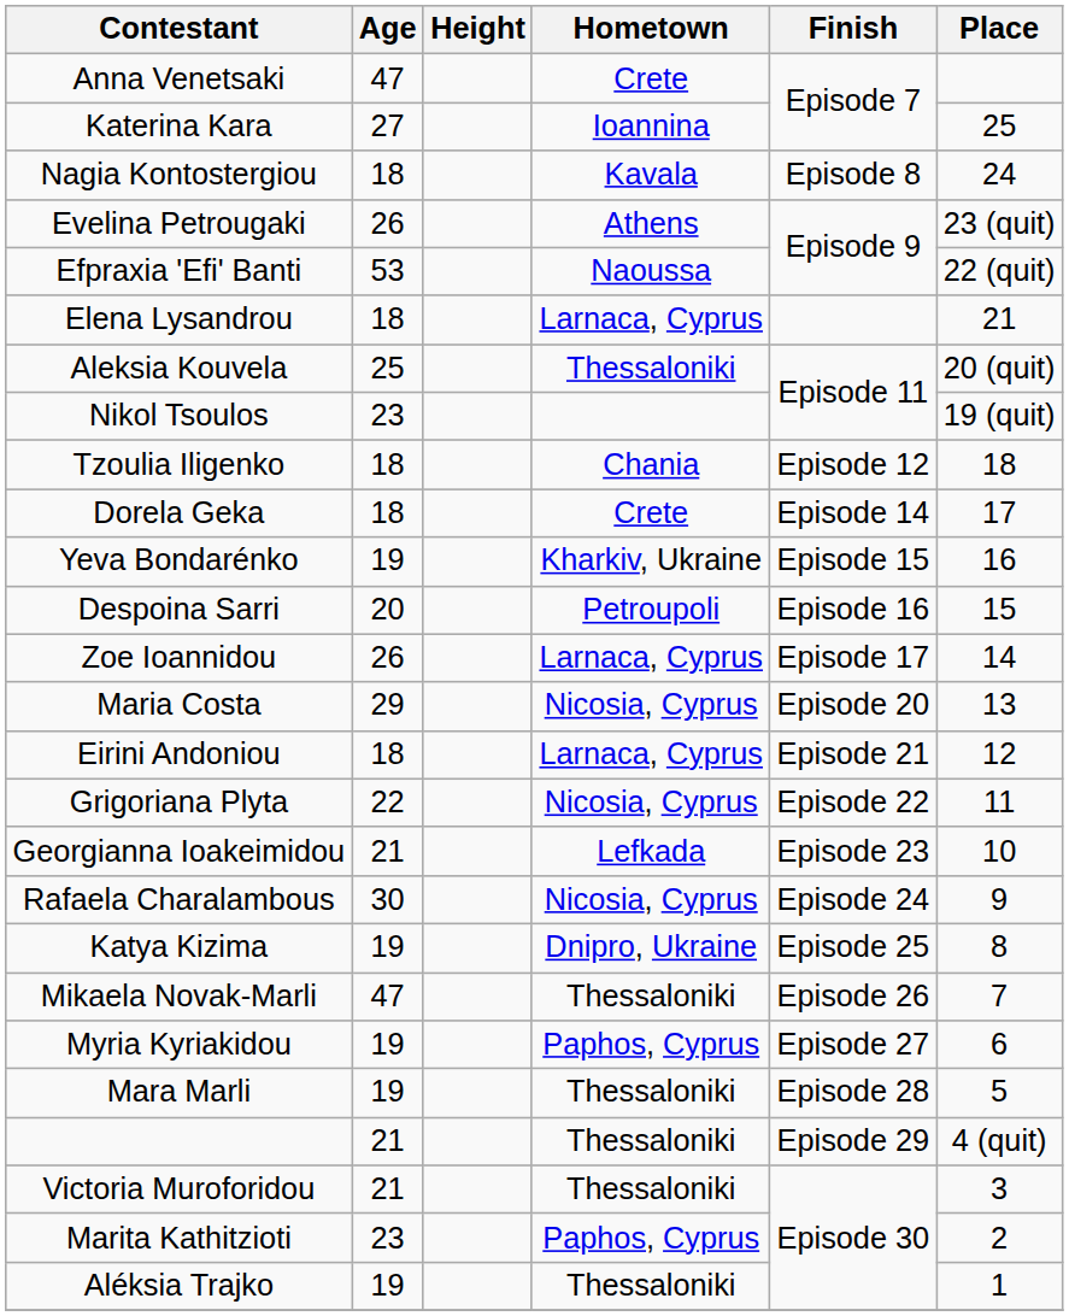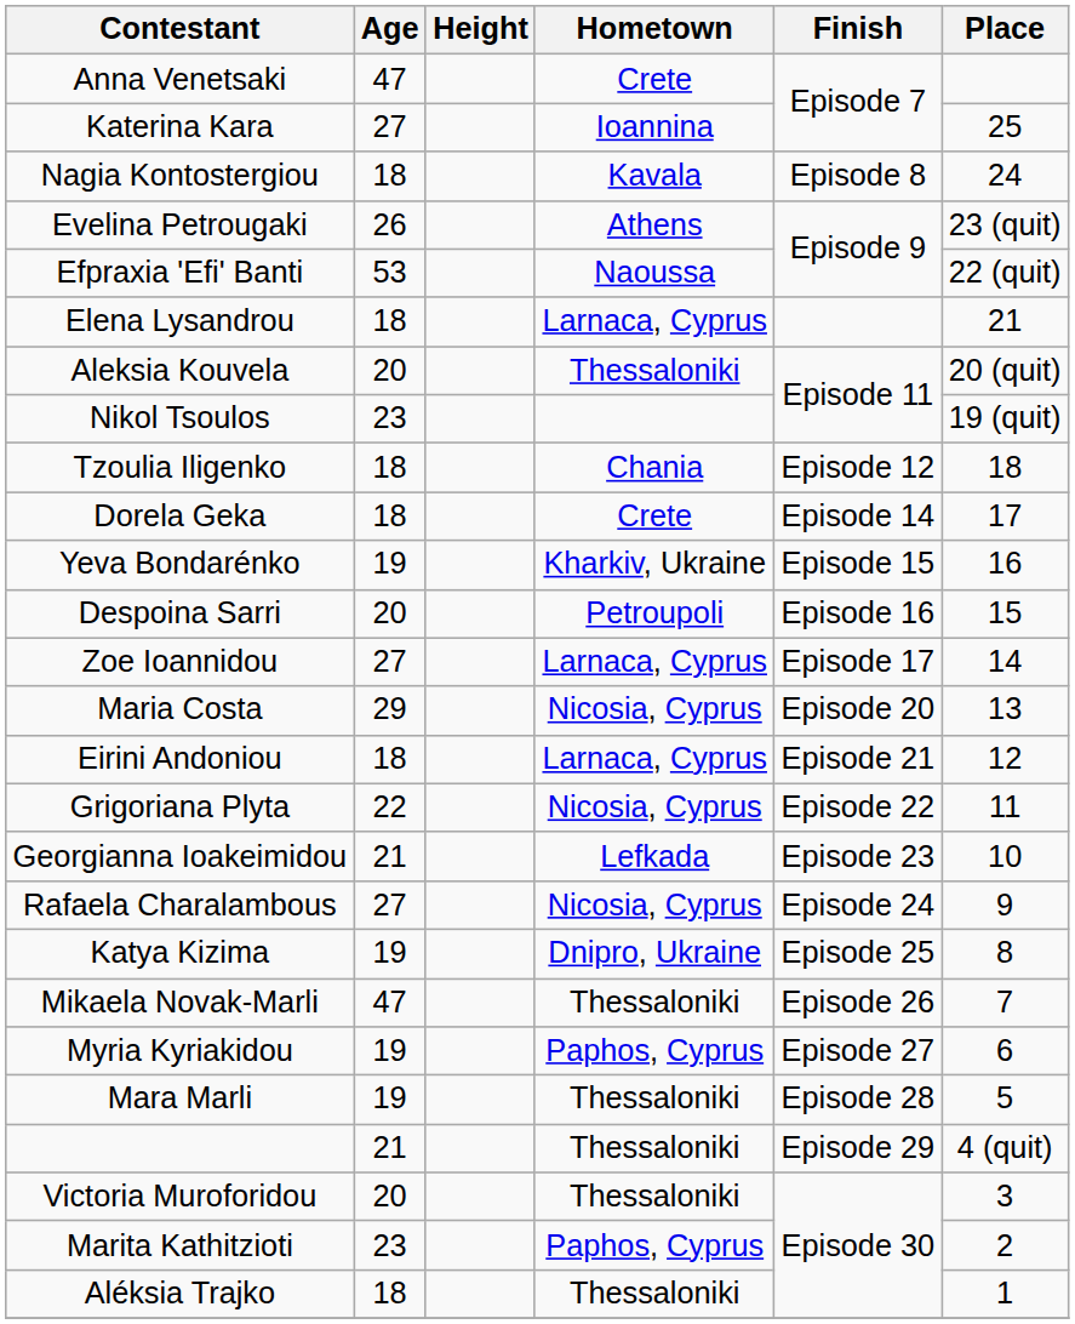Aleksia Kouvela | Age: 25 -> 20
Zoe Ioannidou | Age: 26 -> 27
Rafaela Charalambous | Age: 30 -> 27
Victoria Muroforidou | Age: 21 -> 20
Aléksia Trajko | Age: 19 -> 18
